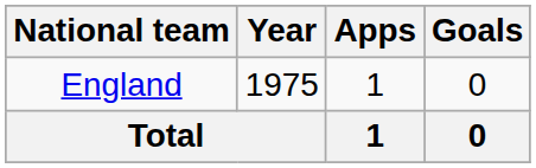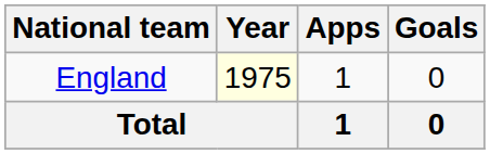England | Year: no background -> lightyellow background
